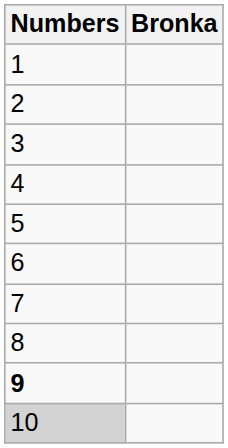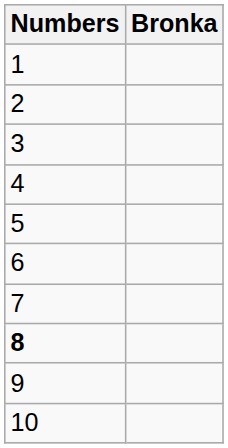8 | Numbers: normal -> bold
9 | Numbers: bold -> normal
10 | Numbers: lightgrey background -> no background
